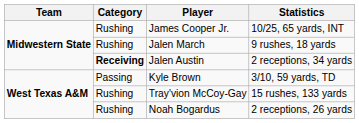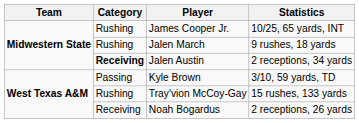Noah Bogardus | Category: Rushing -> Receiving
